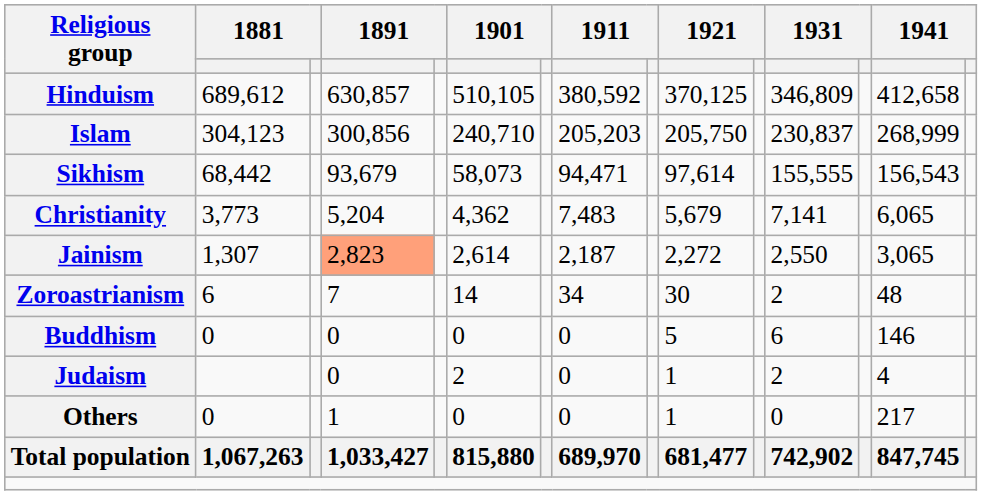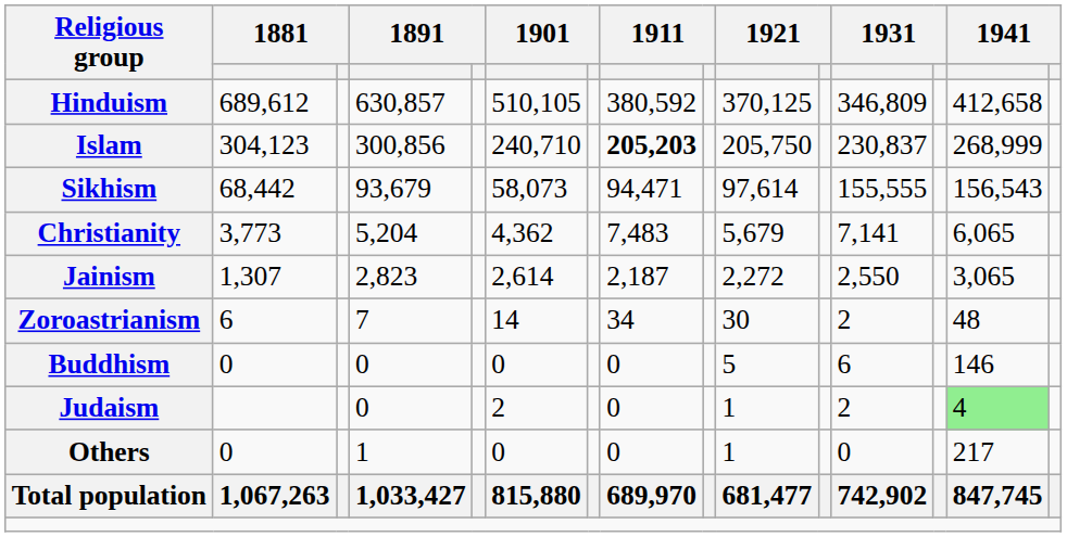Islam | column 8: normal -> bold
Jainism | column 4: lightsalmon background -> no background
Judaism | column 14: no background -> lightgreen background
